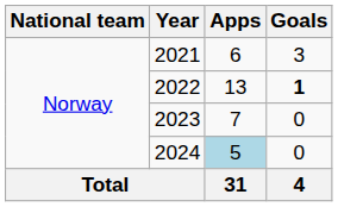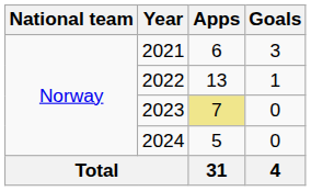2022 | Goals: bold -> normal
2023 | Apps: no background -> khaki background
2024 | Apps: lightblue background -> no background
